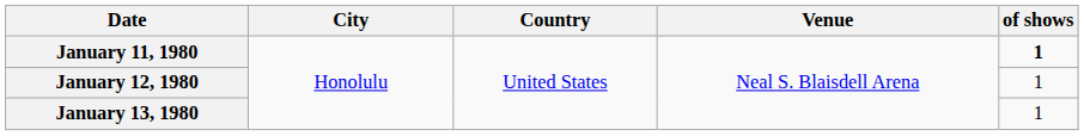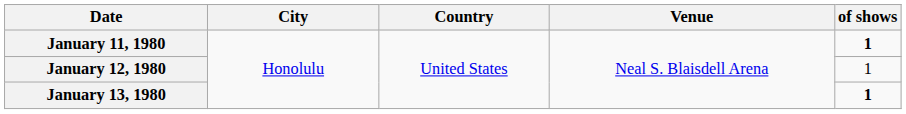January 13, 1980 | of shows: normal -> bold
